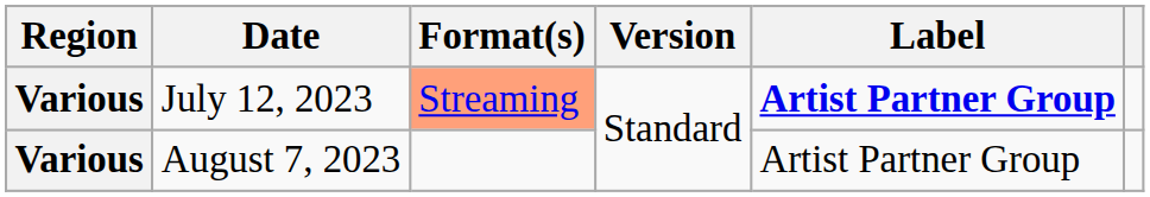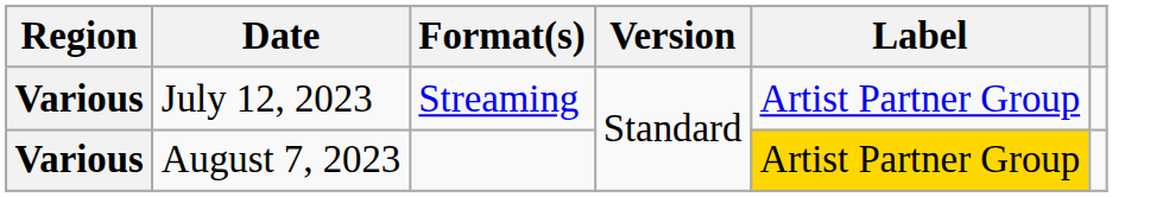July 12, 2023 | Format(s): lightsalmon background -> no background
July 12, 2023 | Label: bold -> normal
August 7, 2023 | Label: no background -> gold background
